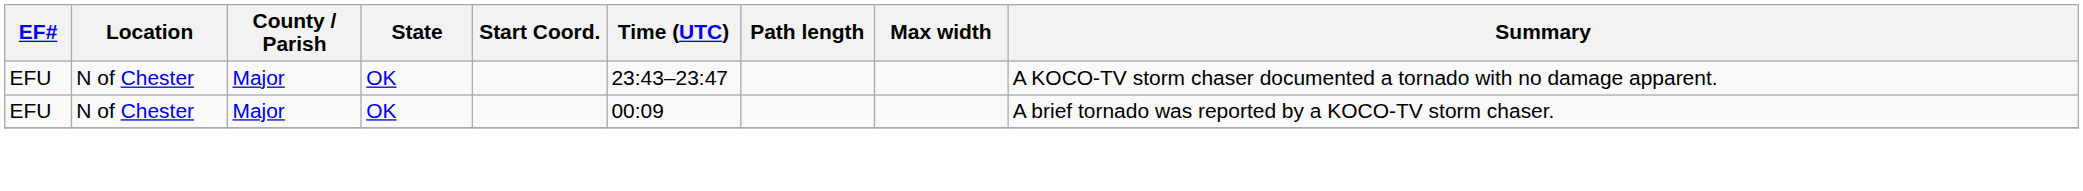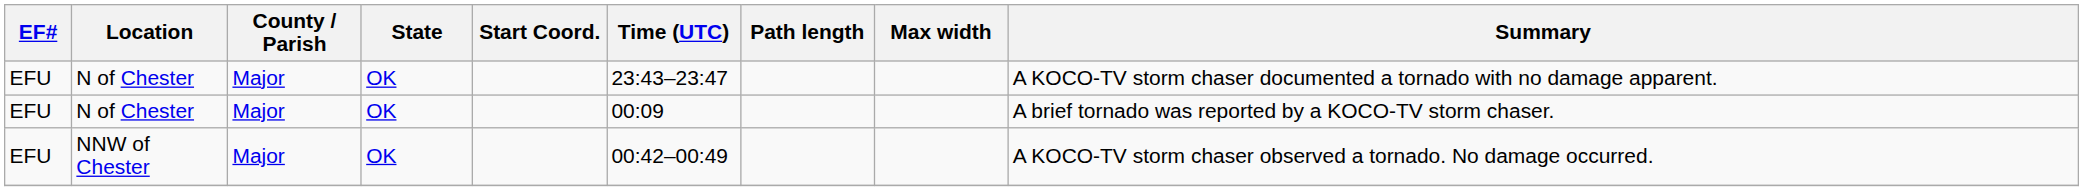+ row: EFU | NNW of Chester | Major | OK | 00:42–00:49 | A KOCO-TV storm chaser observed a tornado. No damage occurred.
